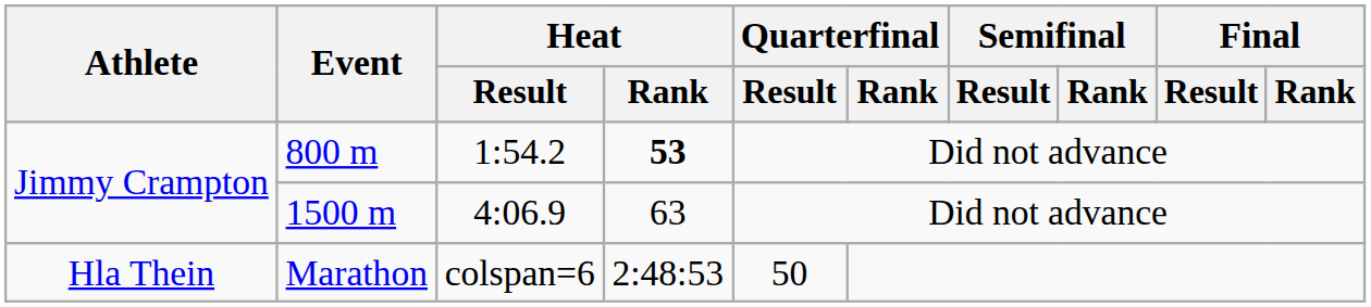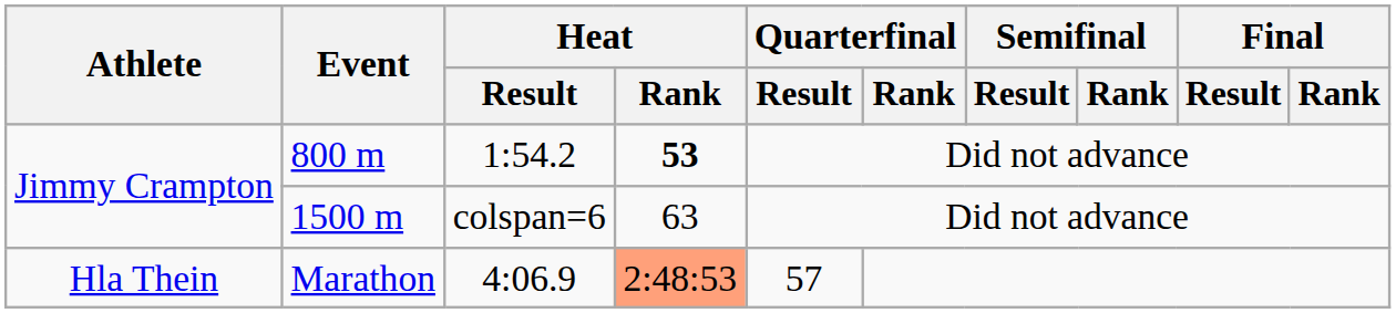1500 m | Heat / Result: 4:06.9 -> colspan=6
Marathon | Heat / Result: colspan=6 -> 4:06.9
Marathon | Heat / Rank: no background -> lightsalmon background
Marathon | Quarterfinal / Result: 50 -> 57
